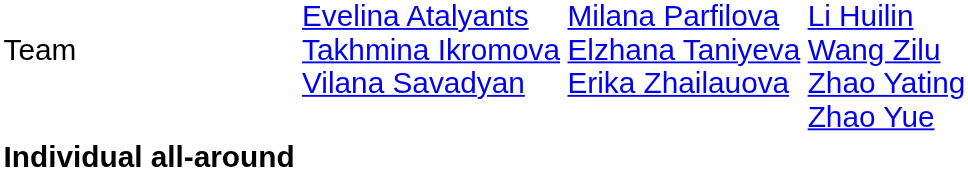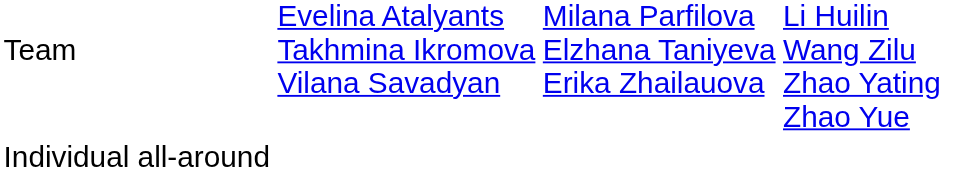row 2 | column 1: bold -> normal
